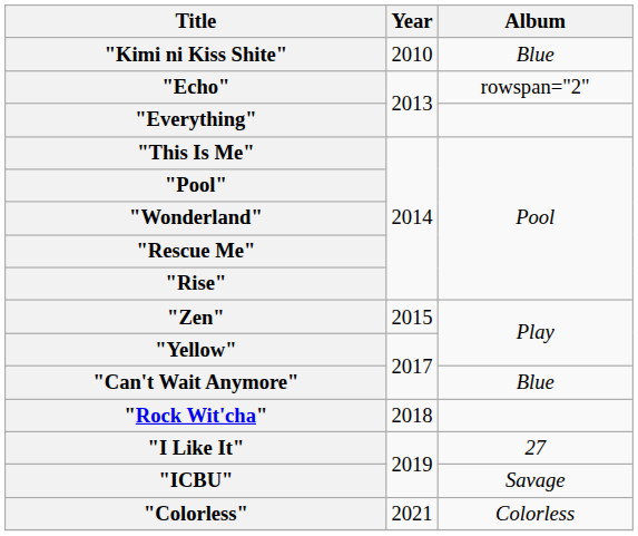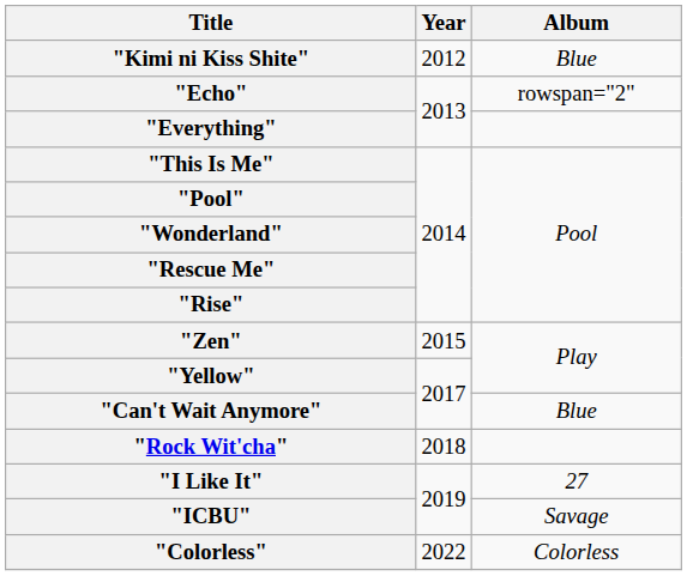"Kimi ni Kiss Shite" | Year: 2010 -> 2012
"Colorless" | Year: 2021 -> 2022
